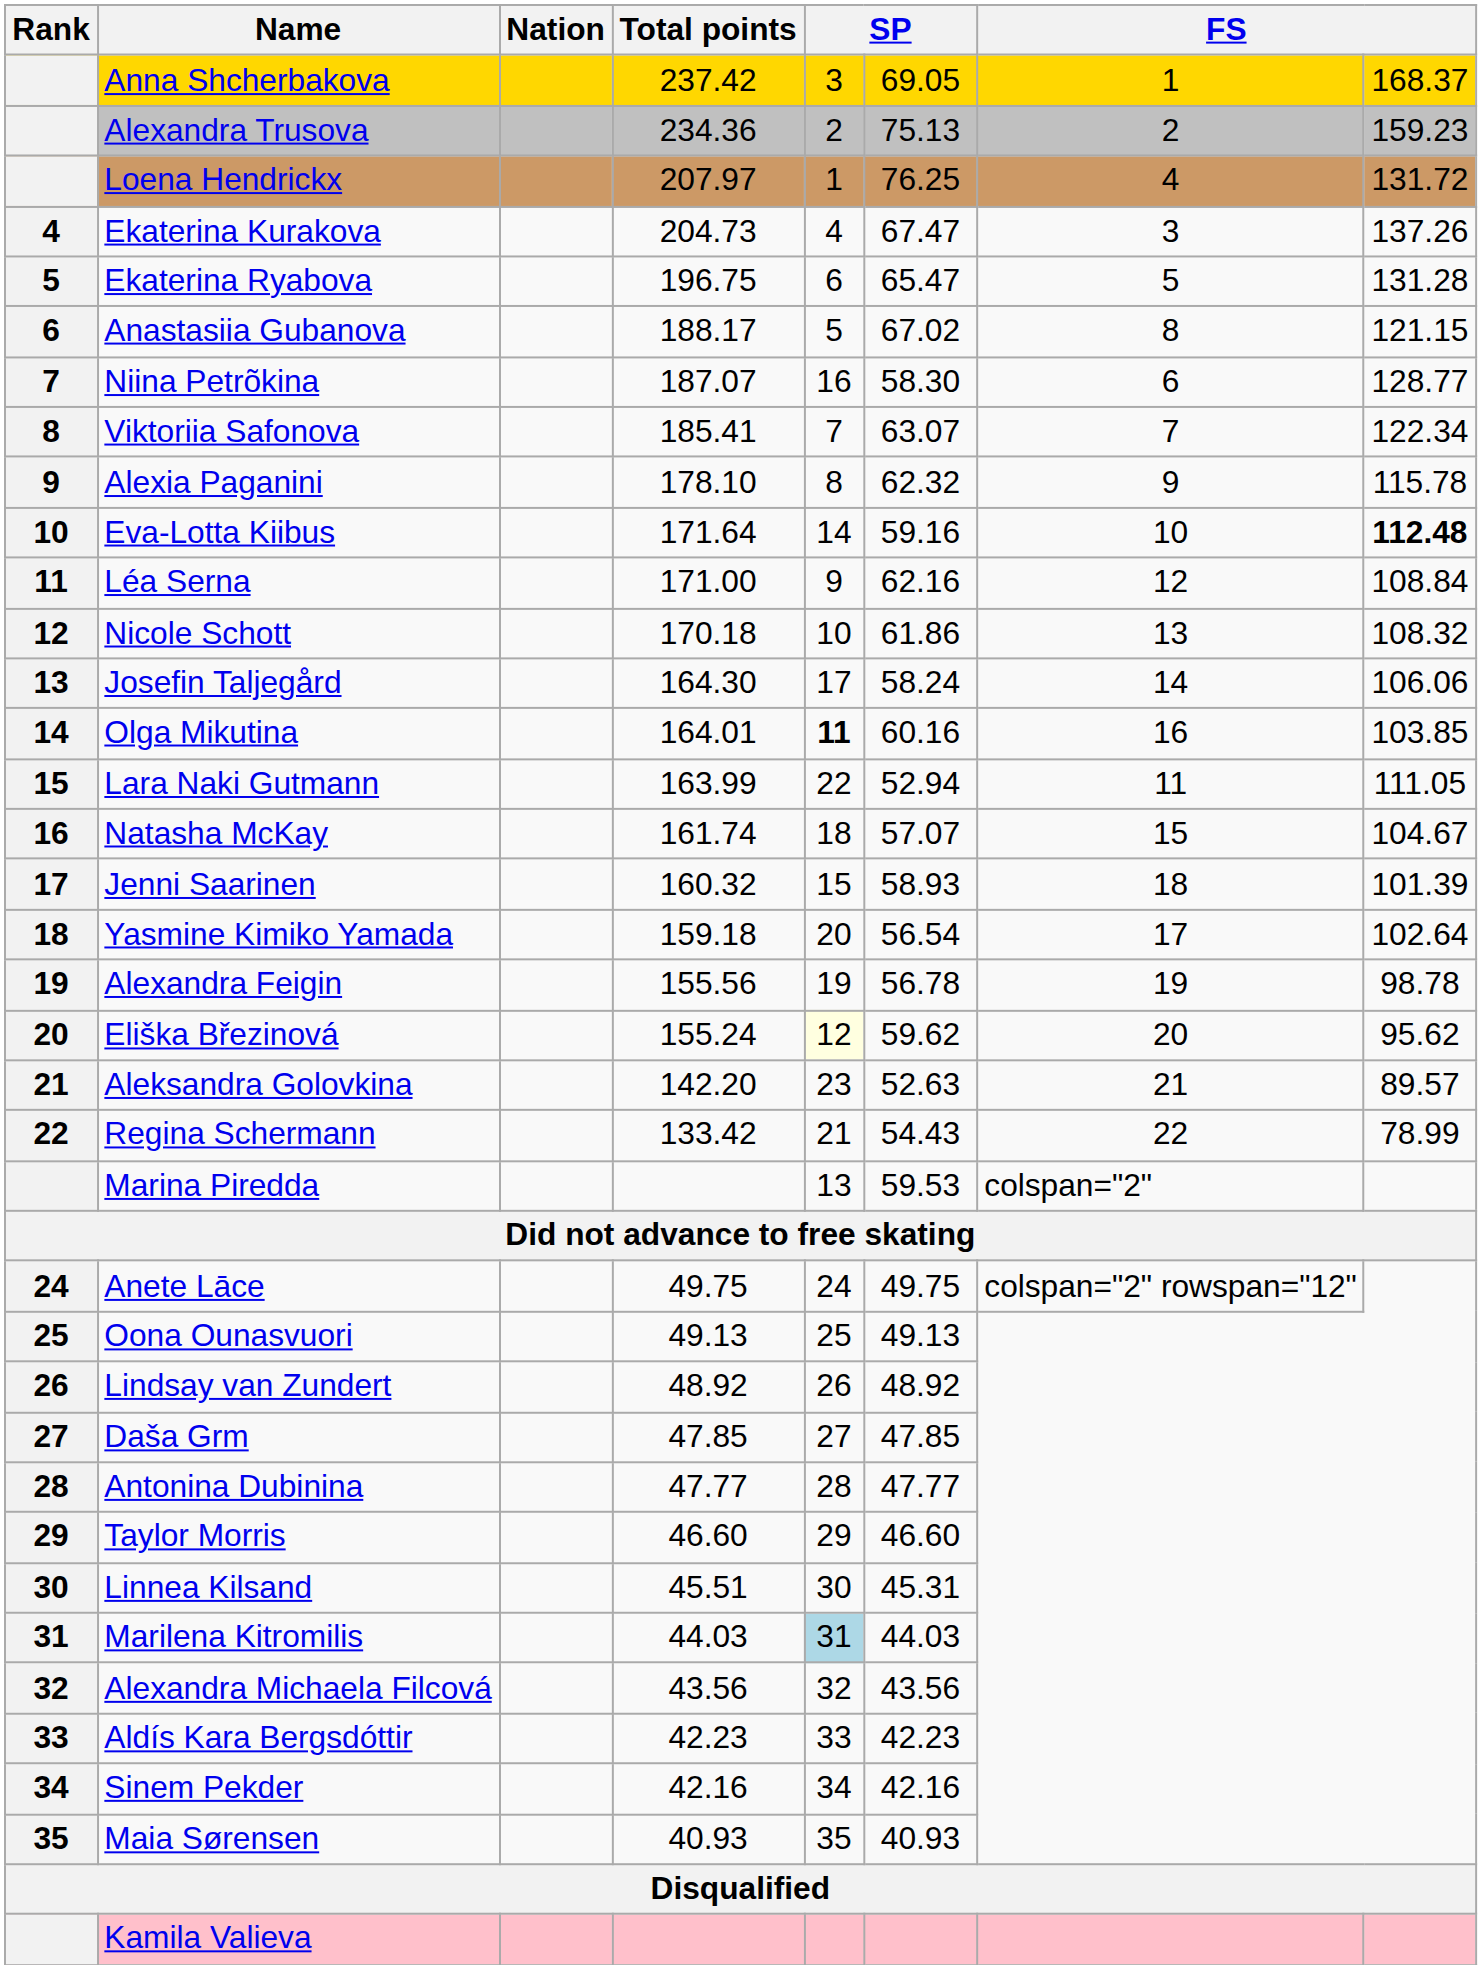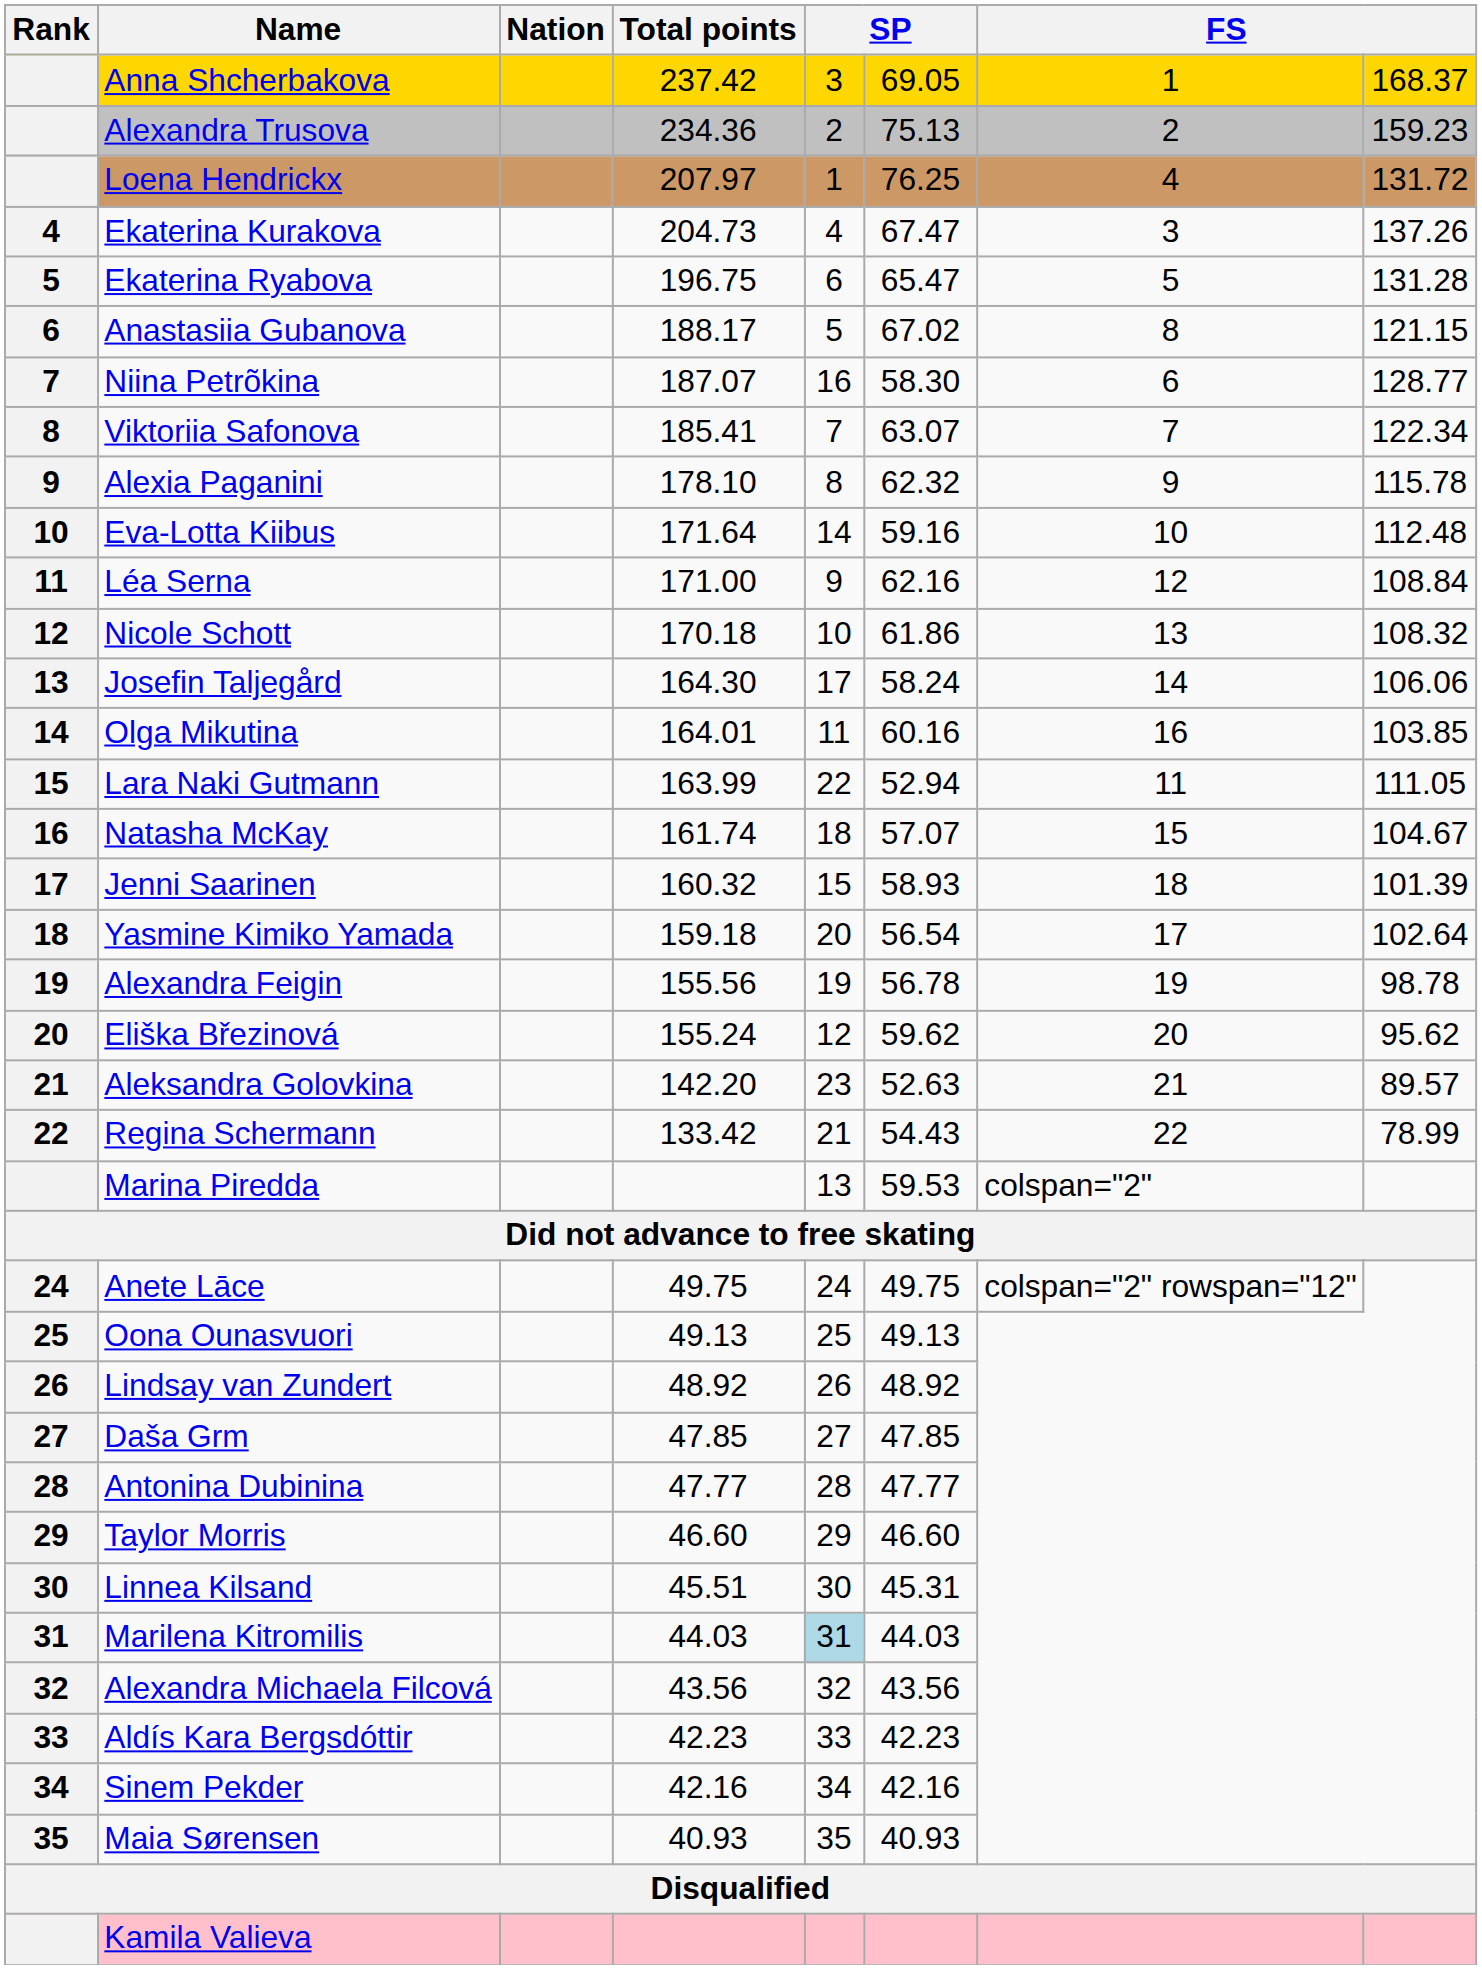Eva-Lotta Kiibus | column 8: bold -> normal
Olga Mikutina | column 5: bold -> normal
Eliška Březinová | column 5: lightyellow background -> no background
